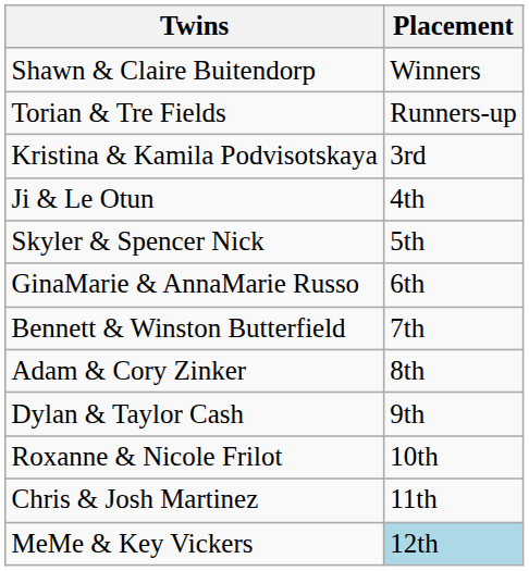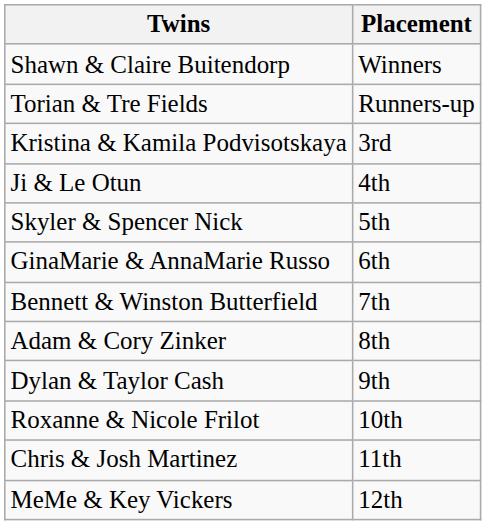MeMe & Key Vickers | Placement: lightblue background -> no background
